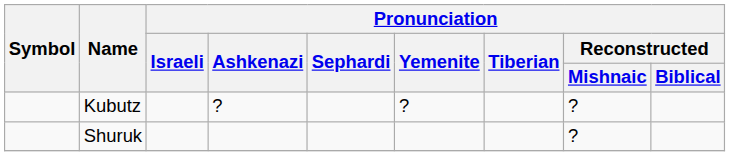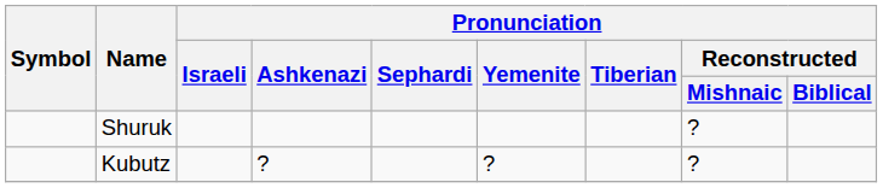rows swapped: Kubutz <-> Shuruk
